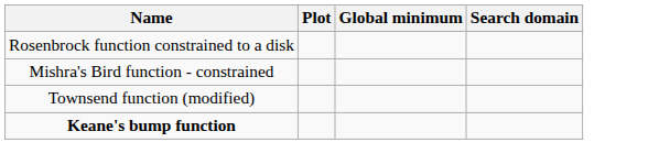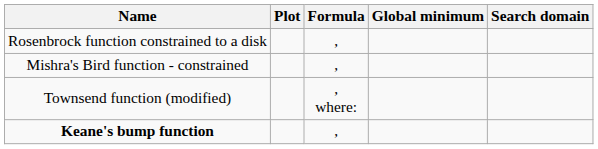+ column: Formula | , | , | , where: | ,
